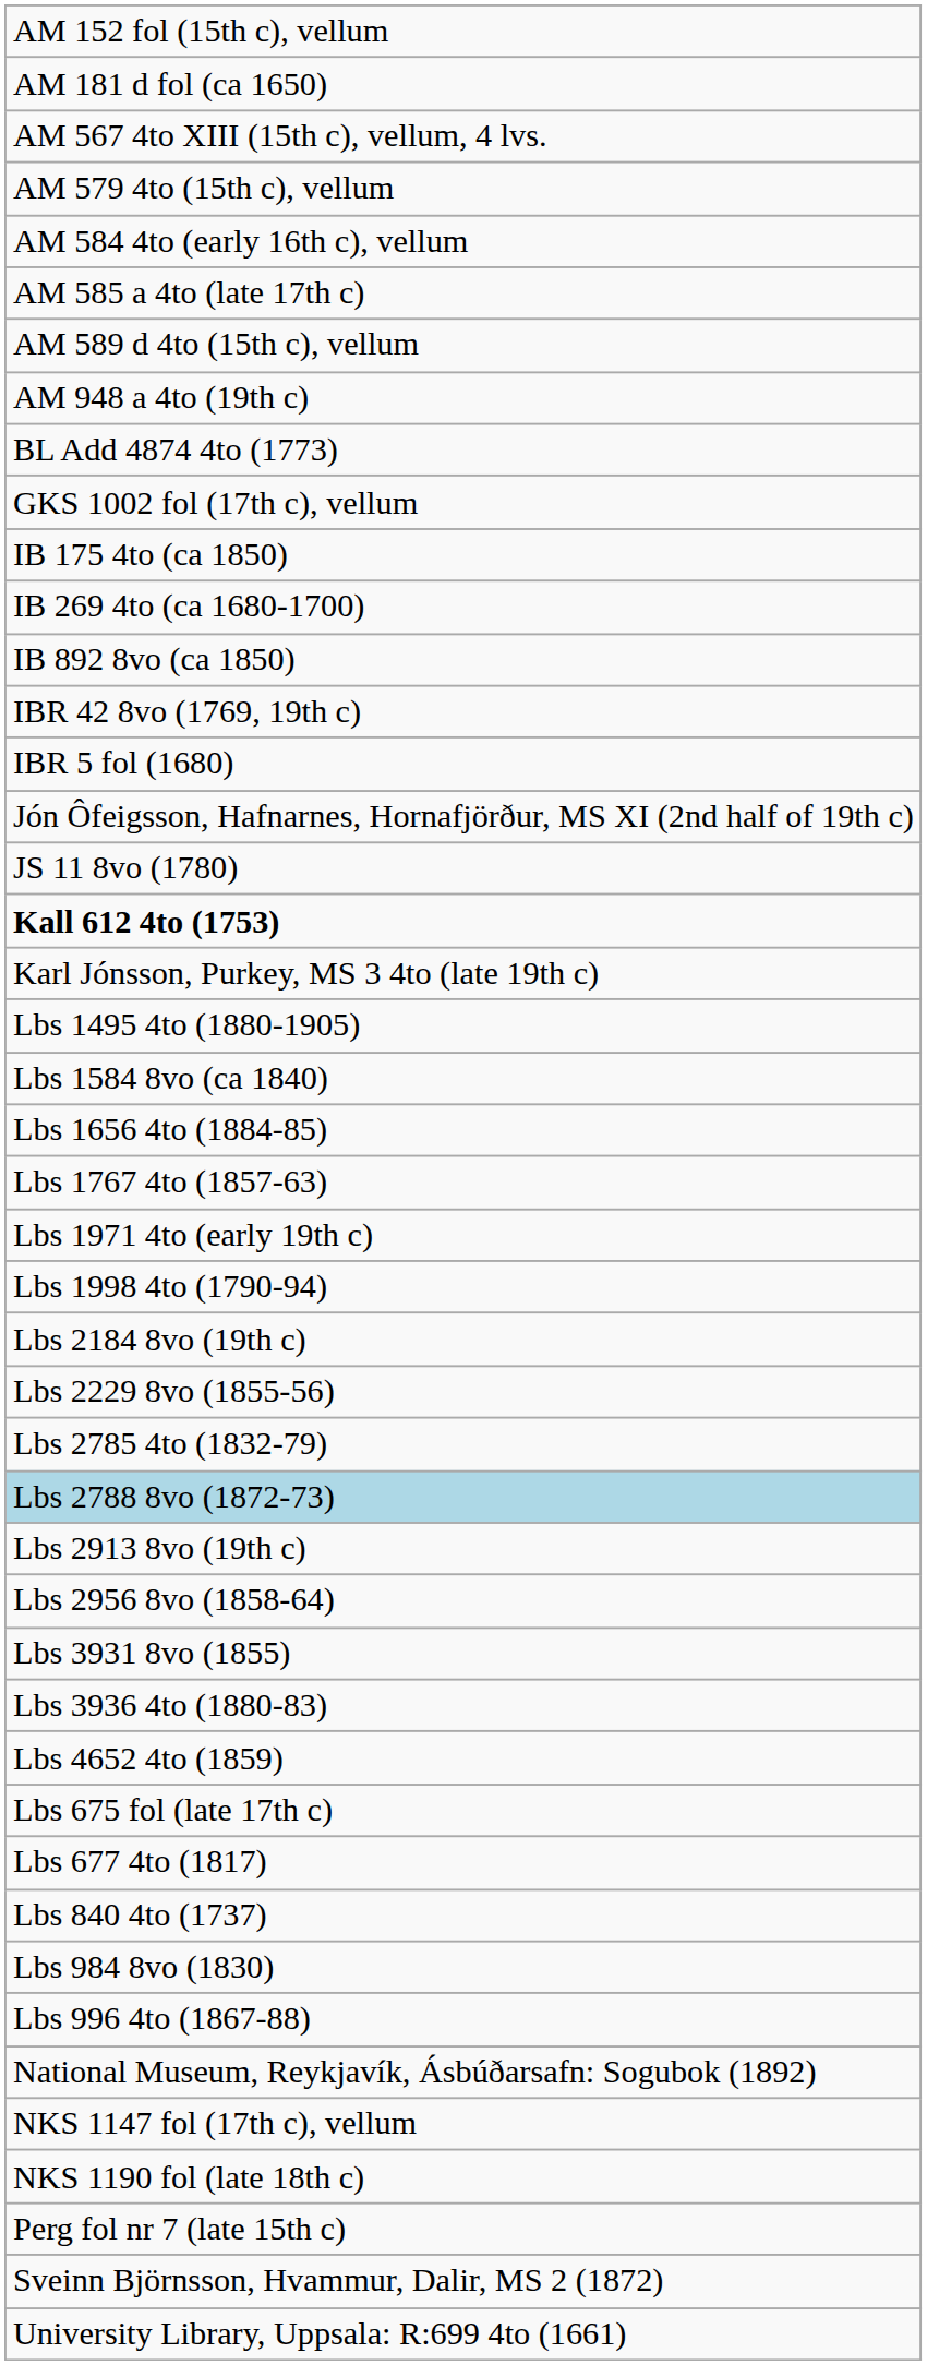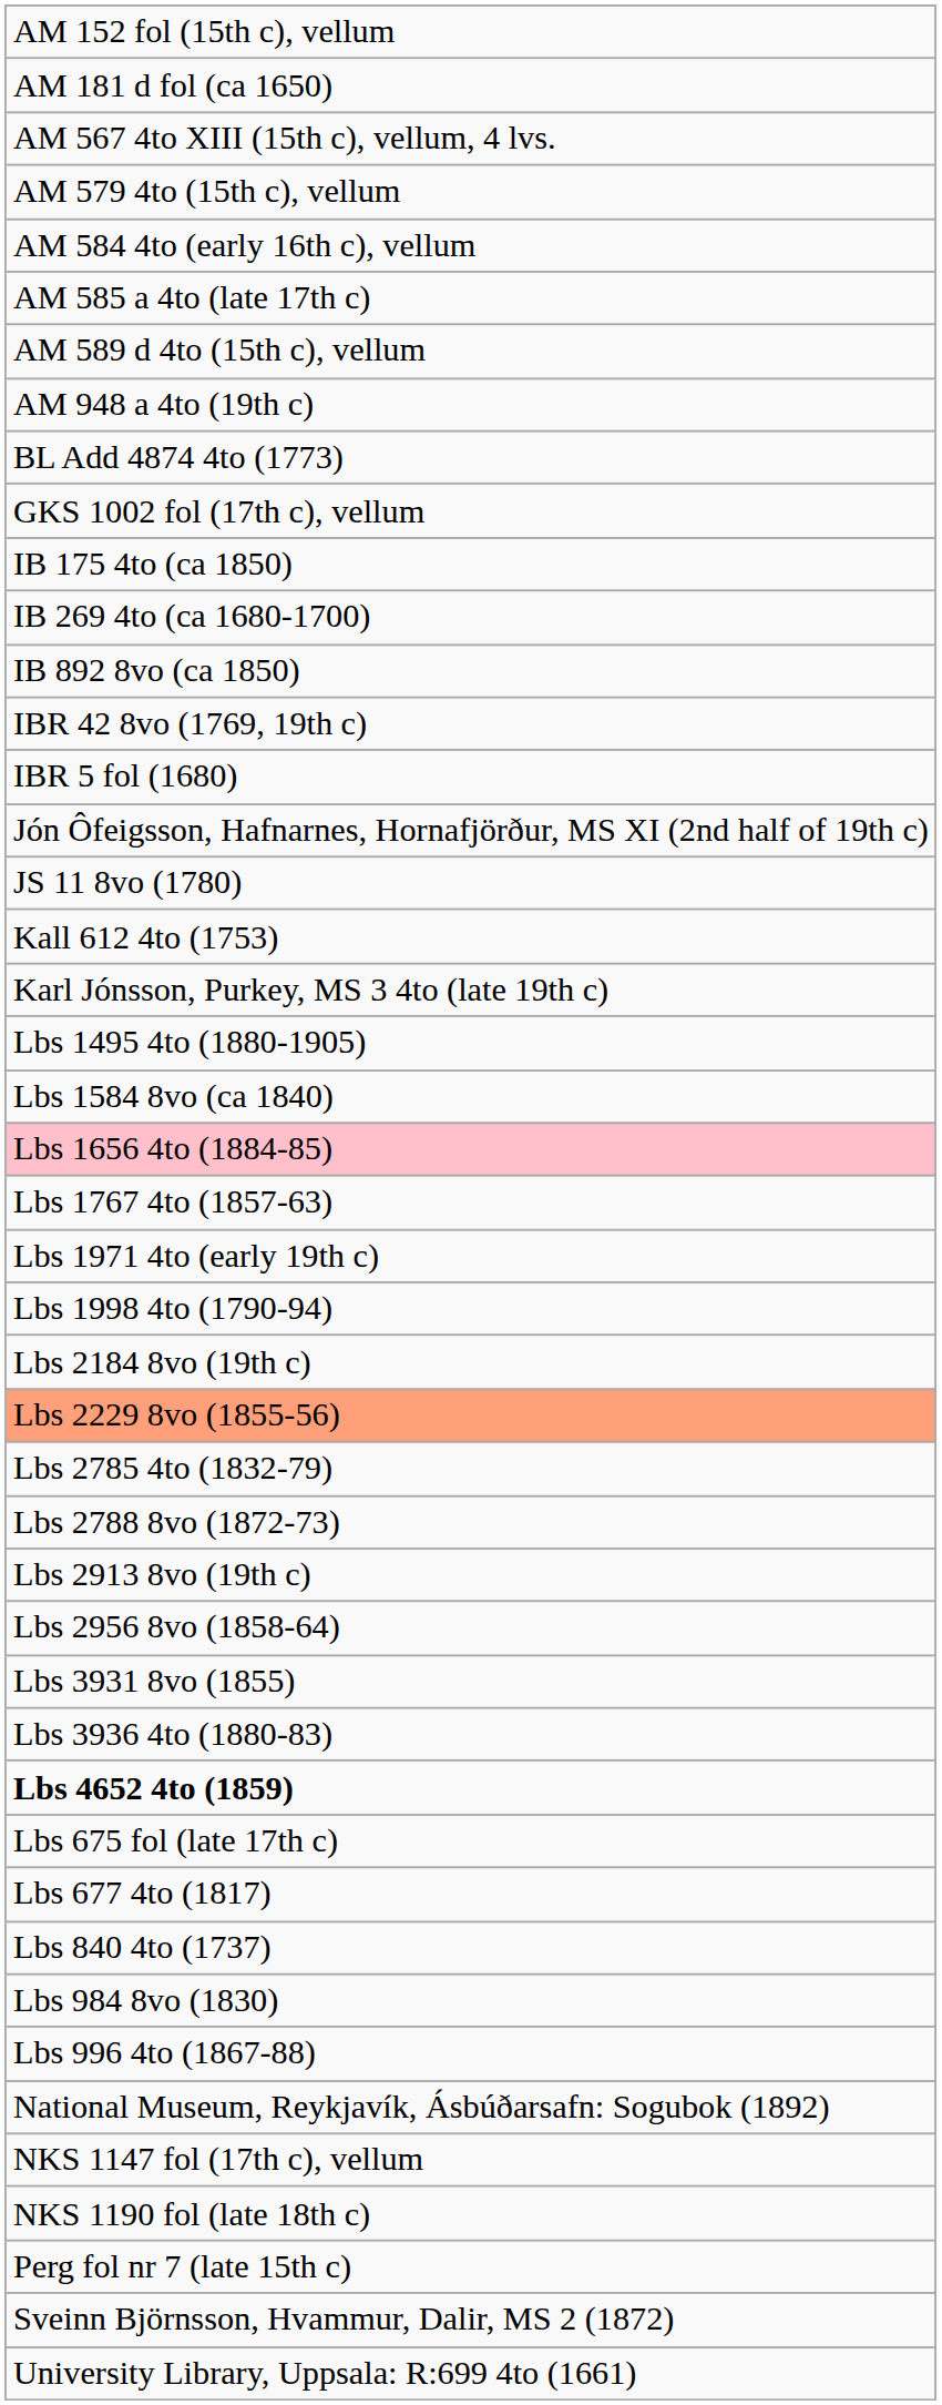row 18 | column 1: bold -> normal
row 22 | column 1: no background -> pink background
row 27 | column 1: no background -> lightsalmon background
row 29 | column 1: lightblue background -> no background
row 34 | column 1: normal -> bold
